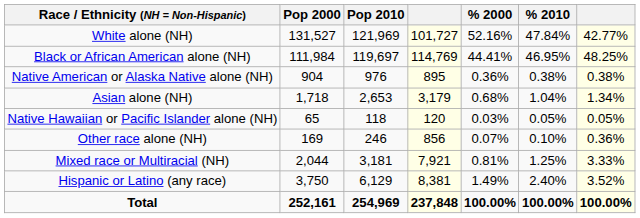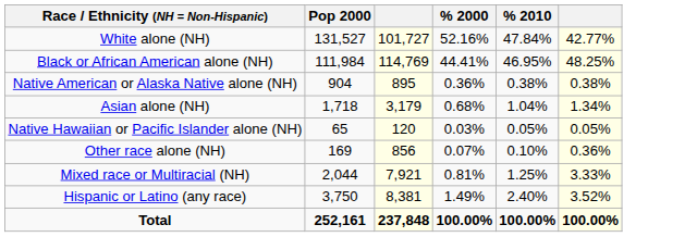- column: Pop 2010 | 121,969 | 119,697 | 976 | 2,653 | 118 | 246 | 3,181 | 6,129 | 254,969
